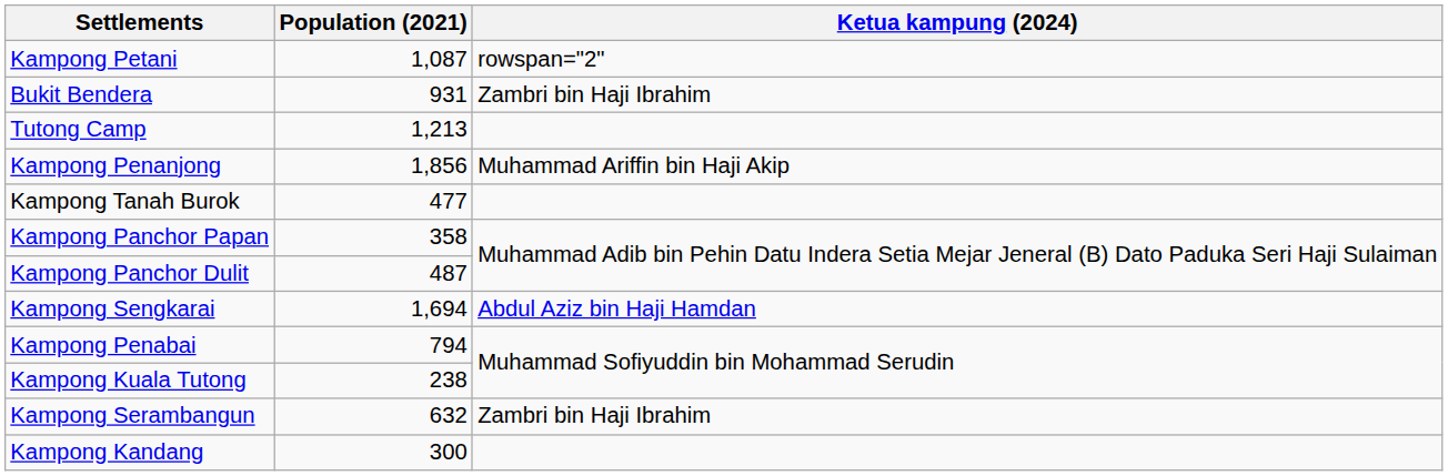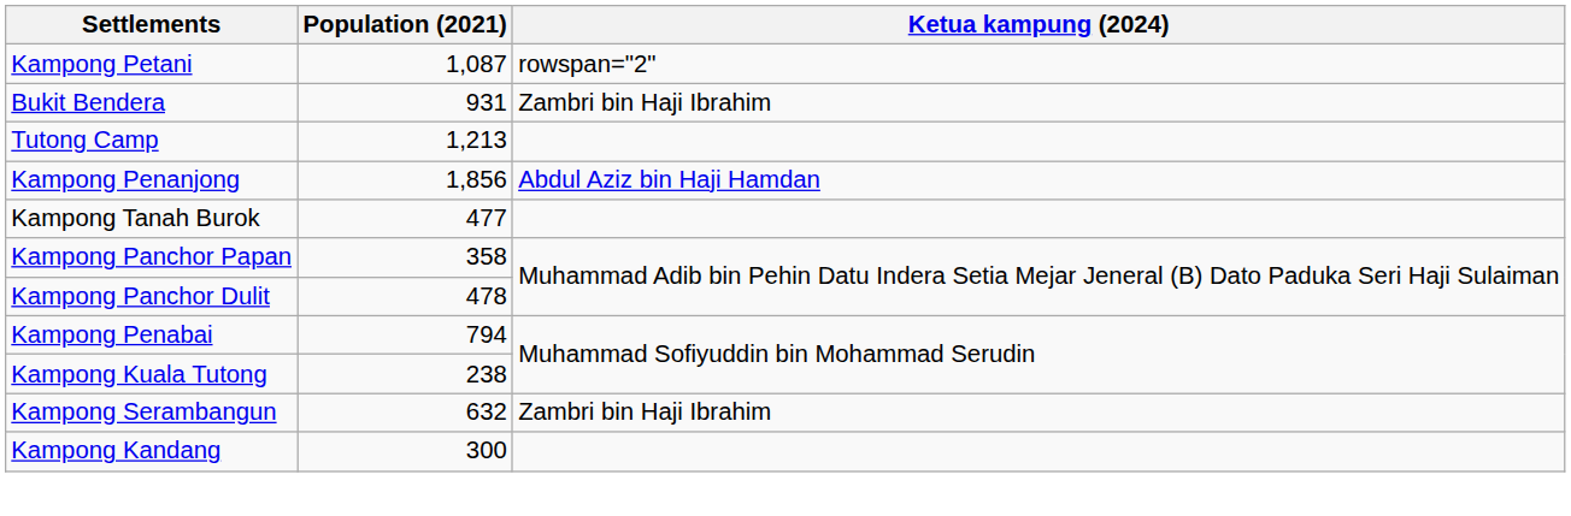Kampong Penanjong | Ketua kampung (2024): Muhammad Ariffin bin Haji Akip -> Abdul Aziz bin Haji Hamdan
Kampong Panchor Dulit | Population (2021): 487 -> 478
- row: Kampong Sengkarai | 1,694 | Abdul Aziz bin Haji Hamdan
